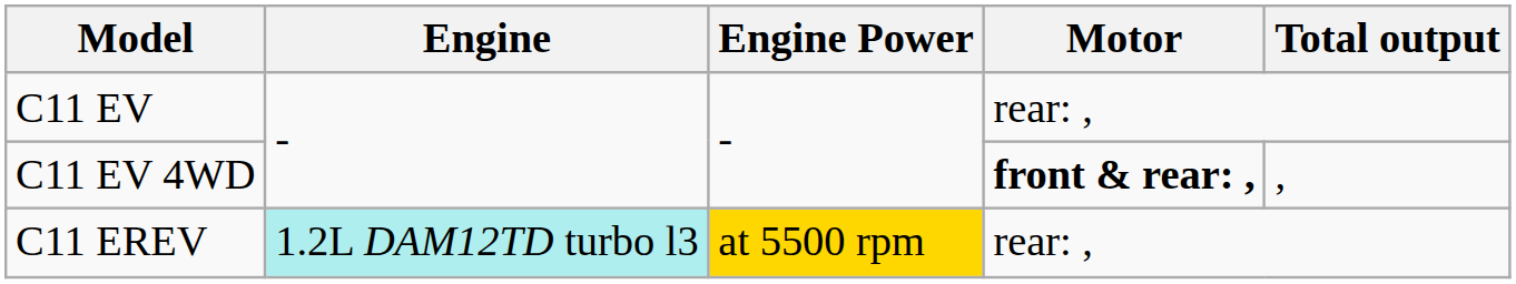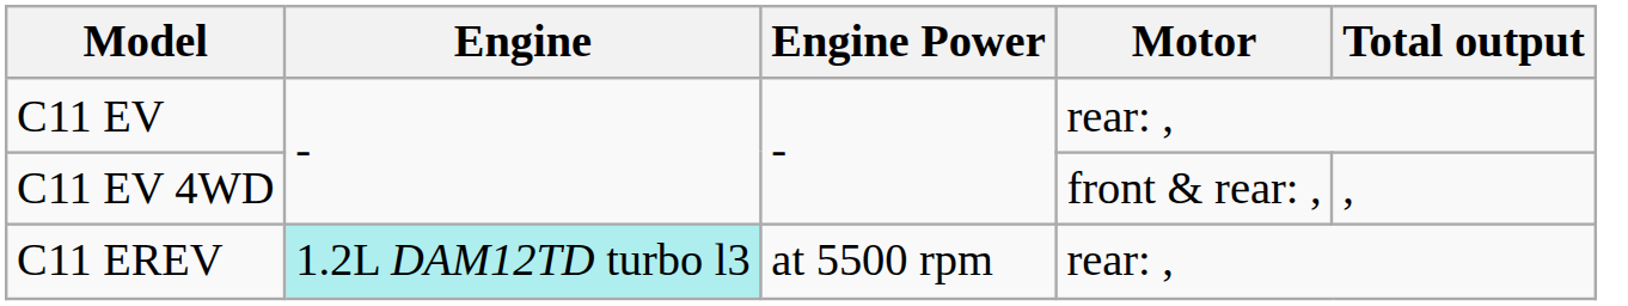C11 EV 4WD | Motor: bold -> normal
C11 EREV | Engine Power: gold background -> no background
